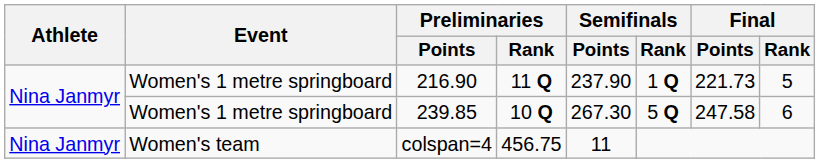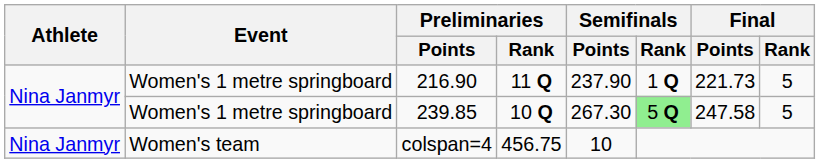239.85 | Semifinals / Rank: no background -> lightgreen background
239.85 | Final / Rank: 6 -> 5
colspan=4 | Semifinals / Points: 11 -> 10
